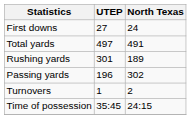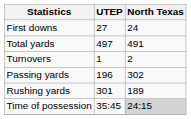rows swapped: Rushing yards <-> Turnovers
Time of possession | North Texas: no background -> lightgrey background
